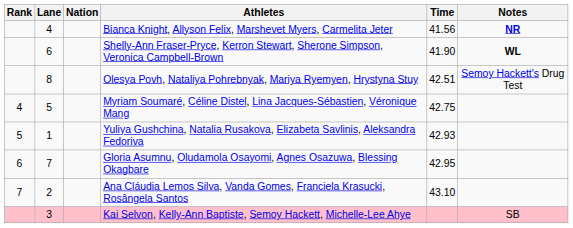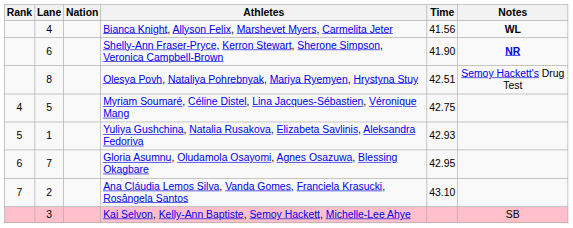row 2 | Notes: NR -> WL
row 3 | Notes: WL -> NR
